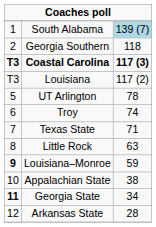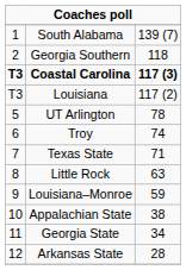South Alabama | column 3: lightblue background -> no background
Louisiana–Monroe | column 1: bold -> normal
Georgia State | column 1: bold -> normal
